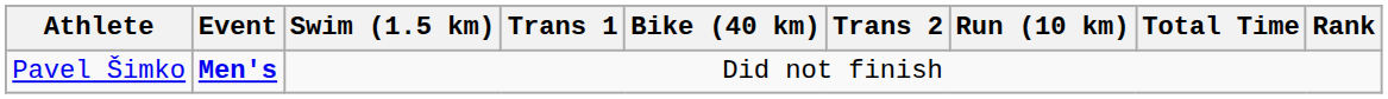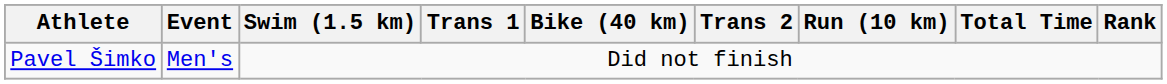Pavel Šimko | Event: bold -> normal
